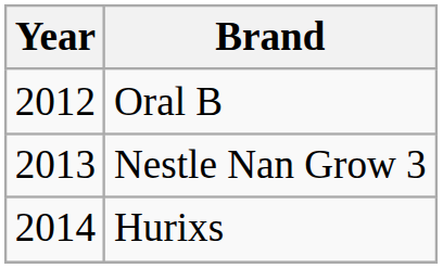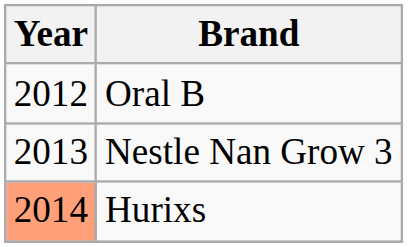Hurixs | Year: no background -> lightsalmon background
